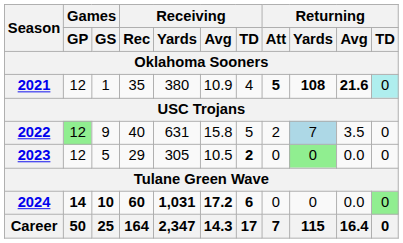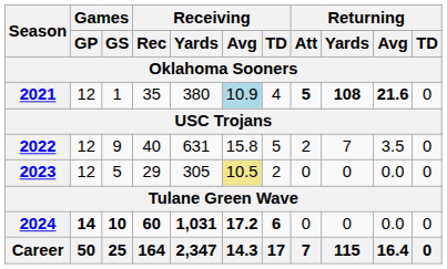2021 | Receiving / Avg: no background -> lightblue background
2021 | Returning / TD: paleturquoise background -> no background
2022 | Games / GP: lightgreen background -> no background
2022 | Returning / Yards: lightblue background -> no background
2023 | Receiving / Avg: no background -> khaki background
2023 | Receiving / TD: bold -> normal
2023 | Returning / Yards: lightgreen background -> no background
2024 | Returning / TD: lightgreen background -> no background
